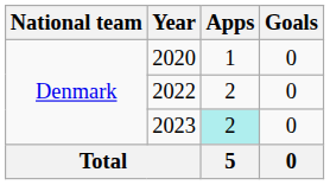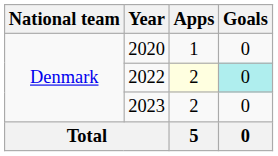2022 | Apps: no background -> lightyellow background
2022 | Goals: no background -> paleturquoise background
2023 | Apps: paleturquoise background -> no background
